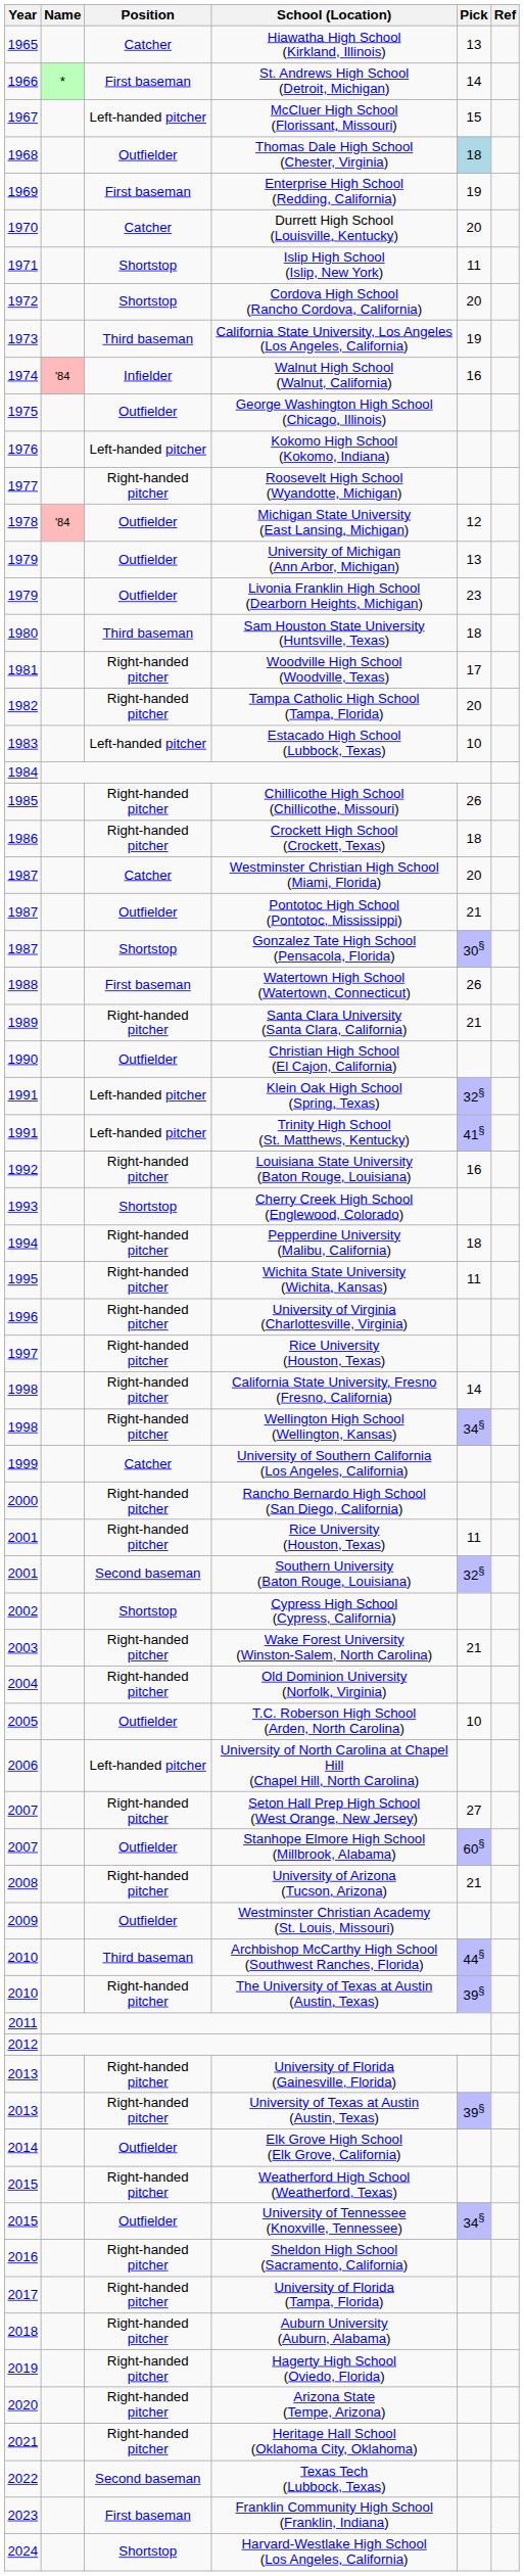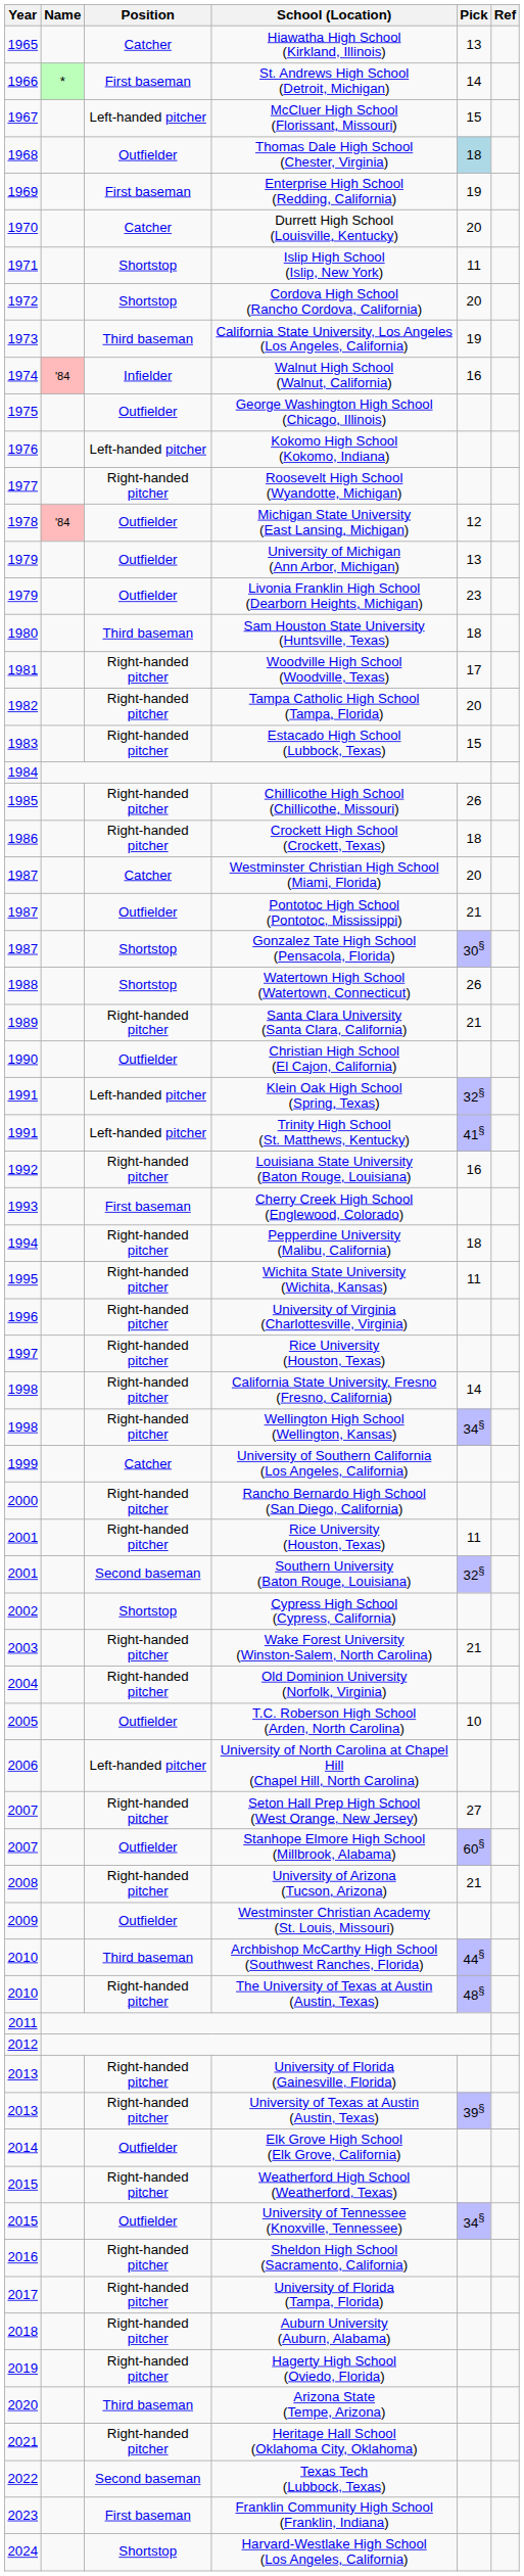Estacado High School (Lubbock, Texas) | Position: Left-handed pitcher -> Right-handed pitcher
Estacado High School (Lubbock, Texas) | Pick: 10 -> 15
Watertown High School (Watertown, Connecticut) | Position: First baseman -> Shortstop
Cherry Creek High School (Englewood, Colorado) | Position: Shortstop -> First baseman
The University of Texas at Austin (Austin, Texas) | Pick: 39§ -> 48§
Arizona State (Tempe, Arizona) | Position: Right-handed pitcher -> Third baseman
